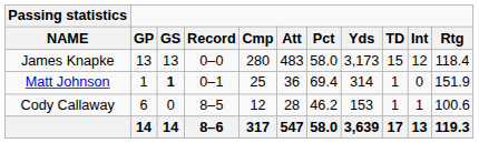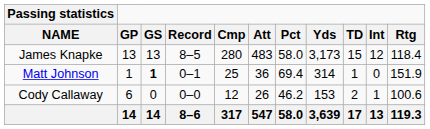James Knapke | Record: 0–0 -> 8–5
Cody Callaway | Record: 8–5 -> 0–0
Cody Callaway | Att: 28 -> 26
Cody Callaway | TD: 1 -> 2
